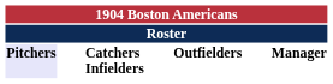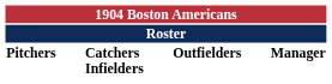Pitchers | column 1: lavender background -> no background
